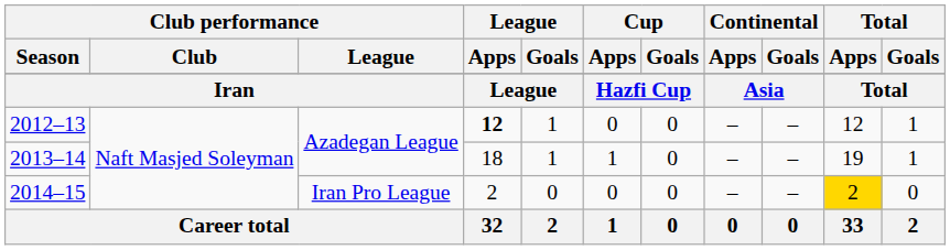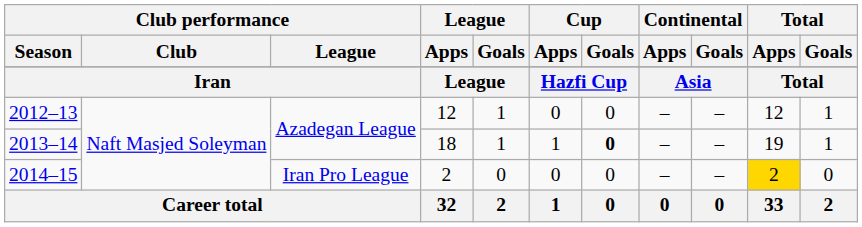2012–13 | League / Apps: bold -> normal
2013–14 | Cup / Goals: normal -> bold
